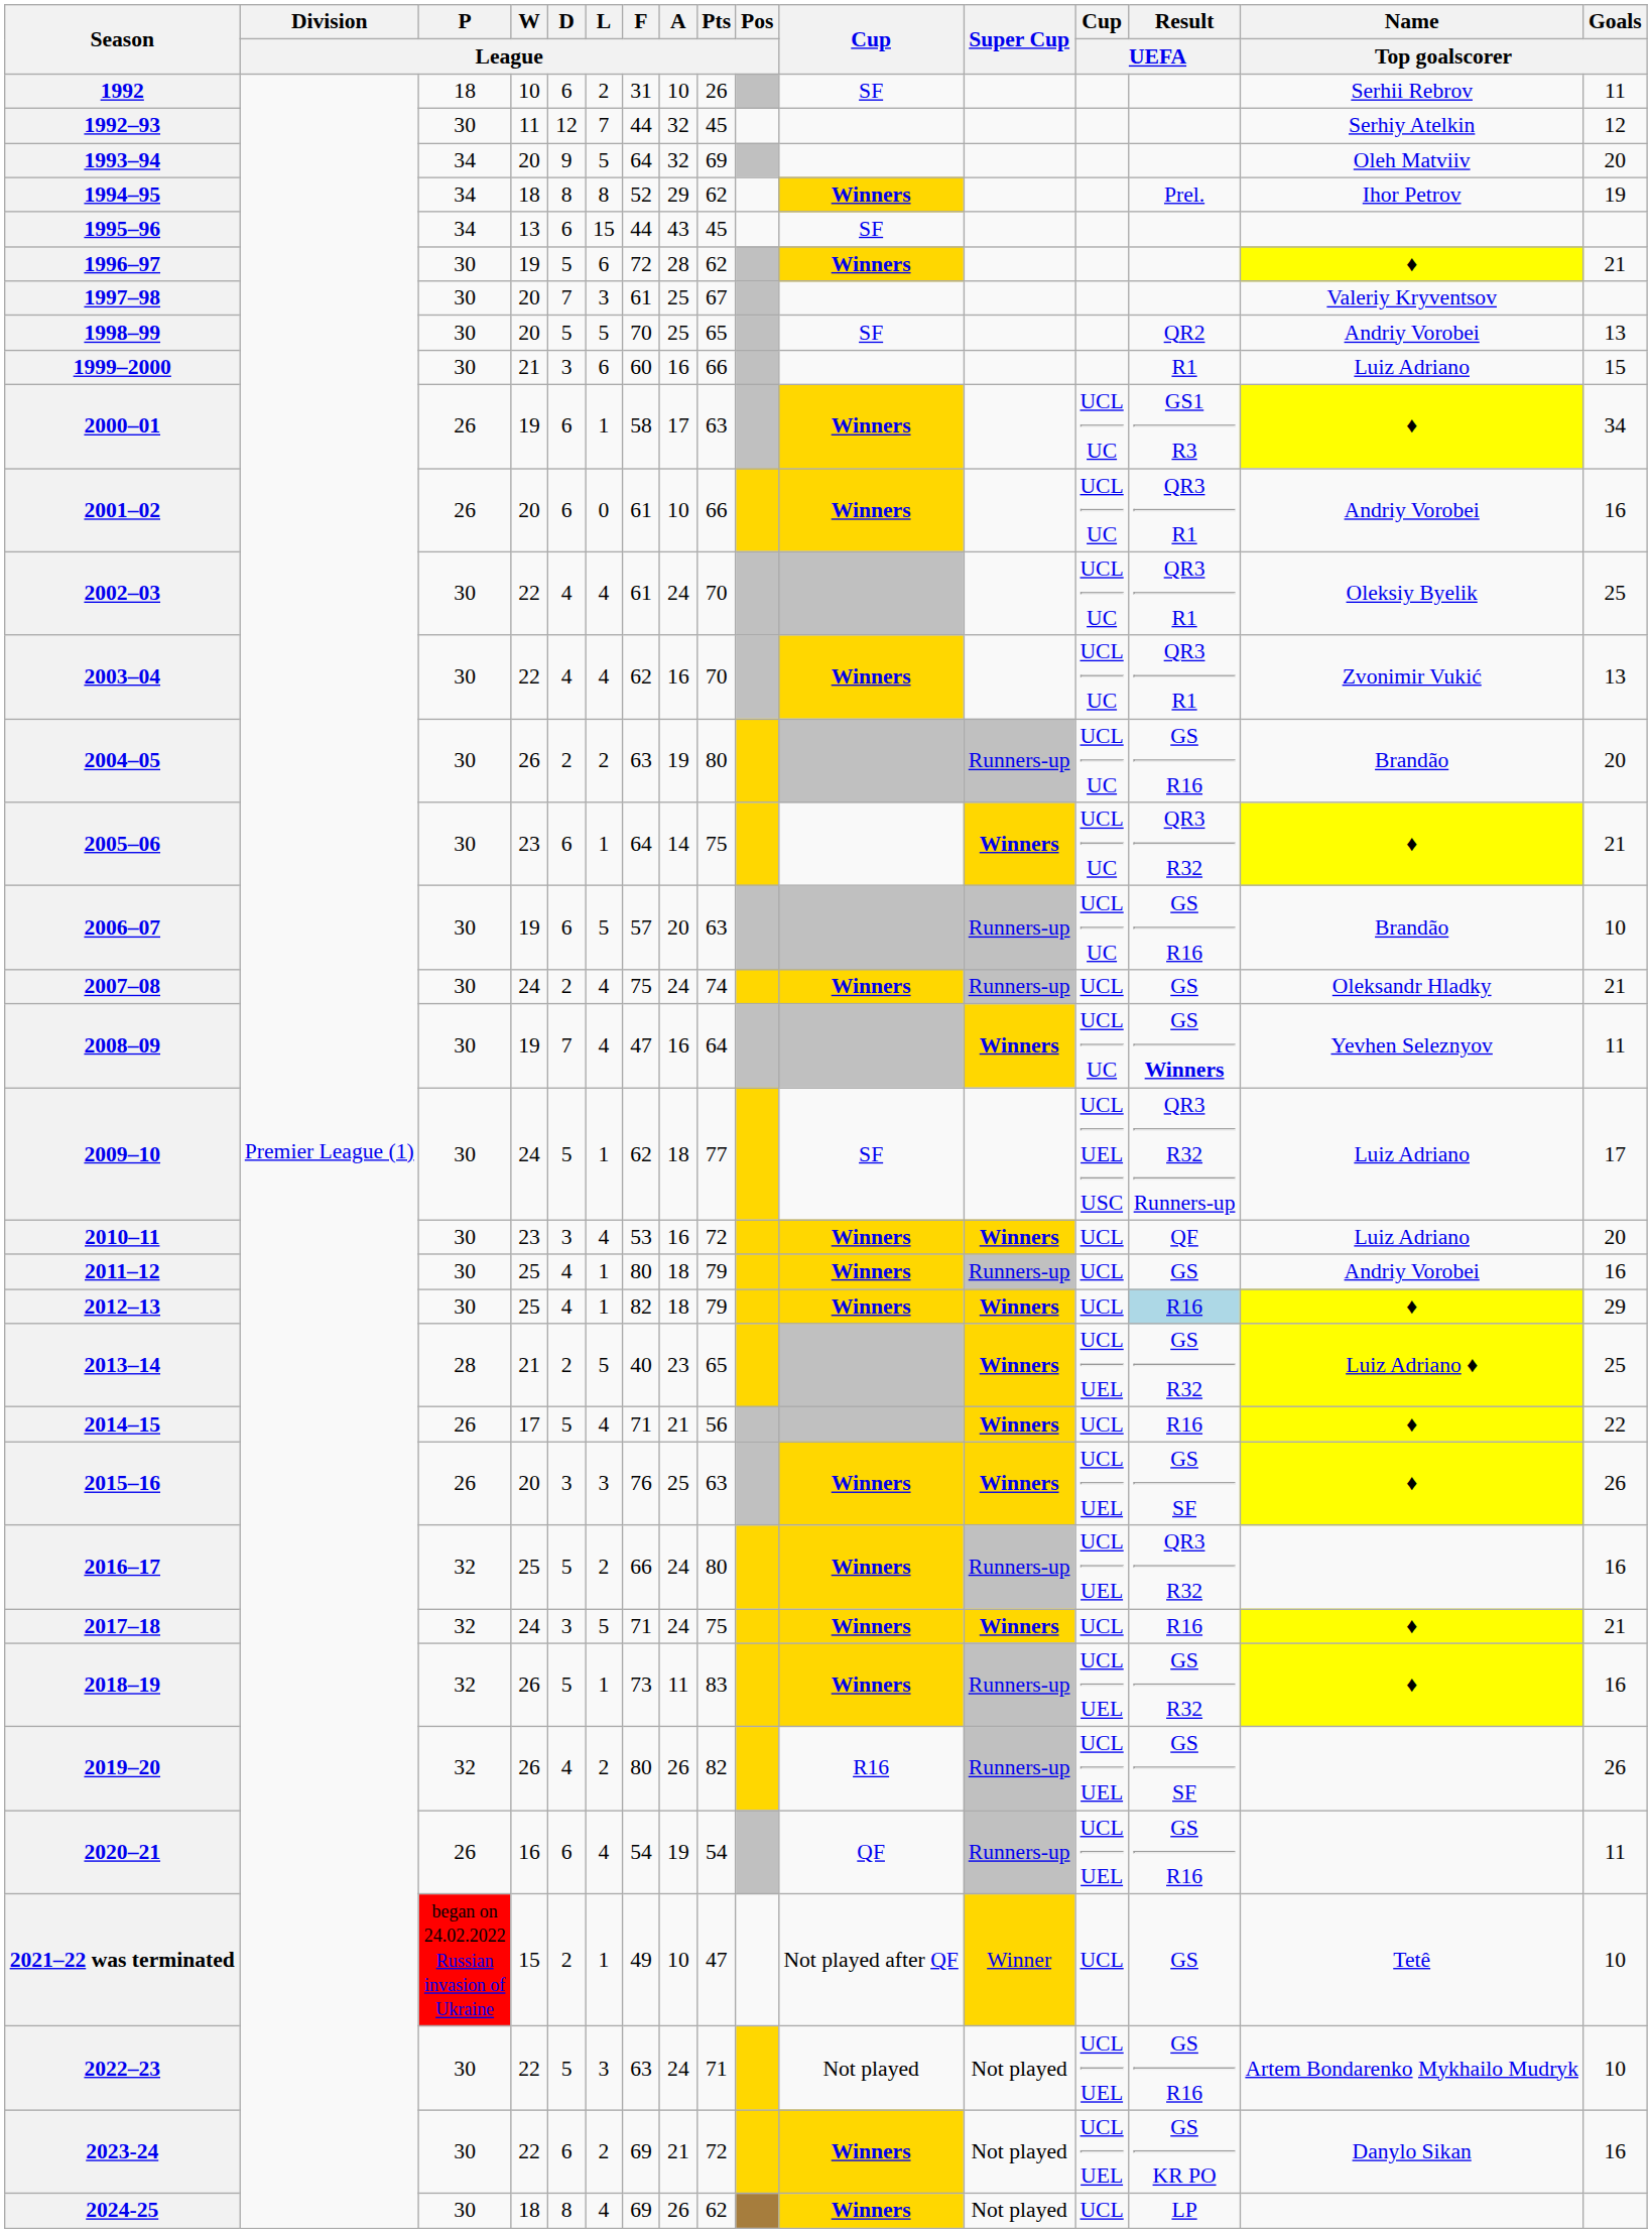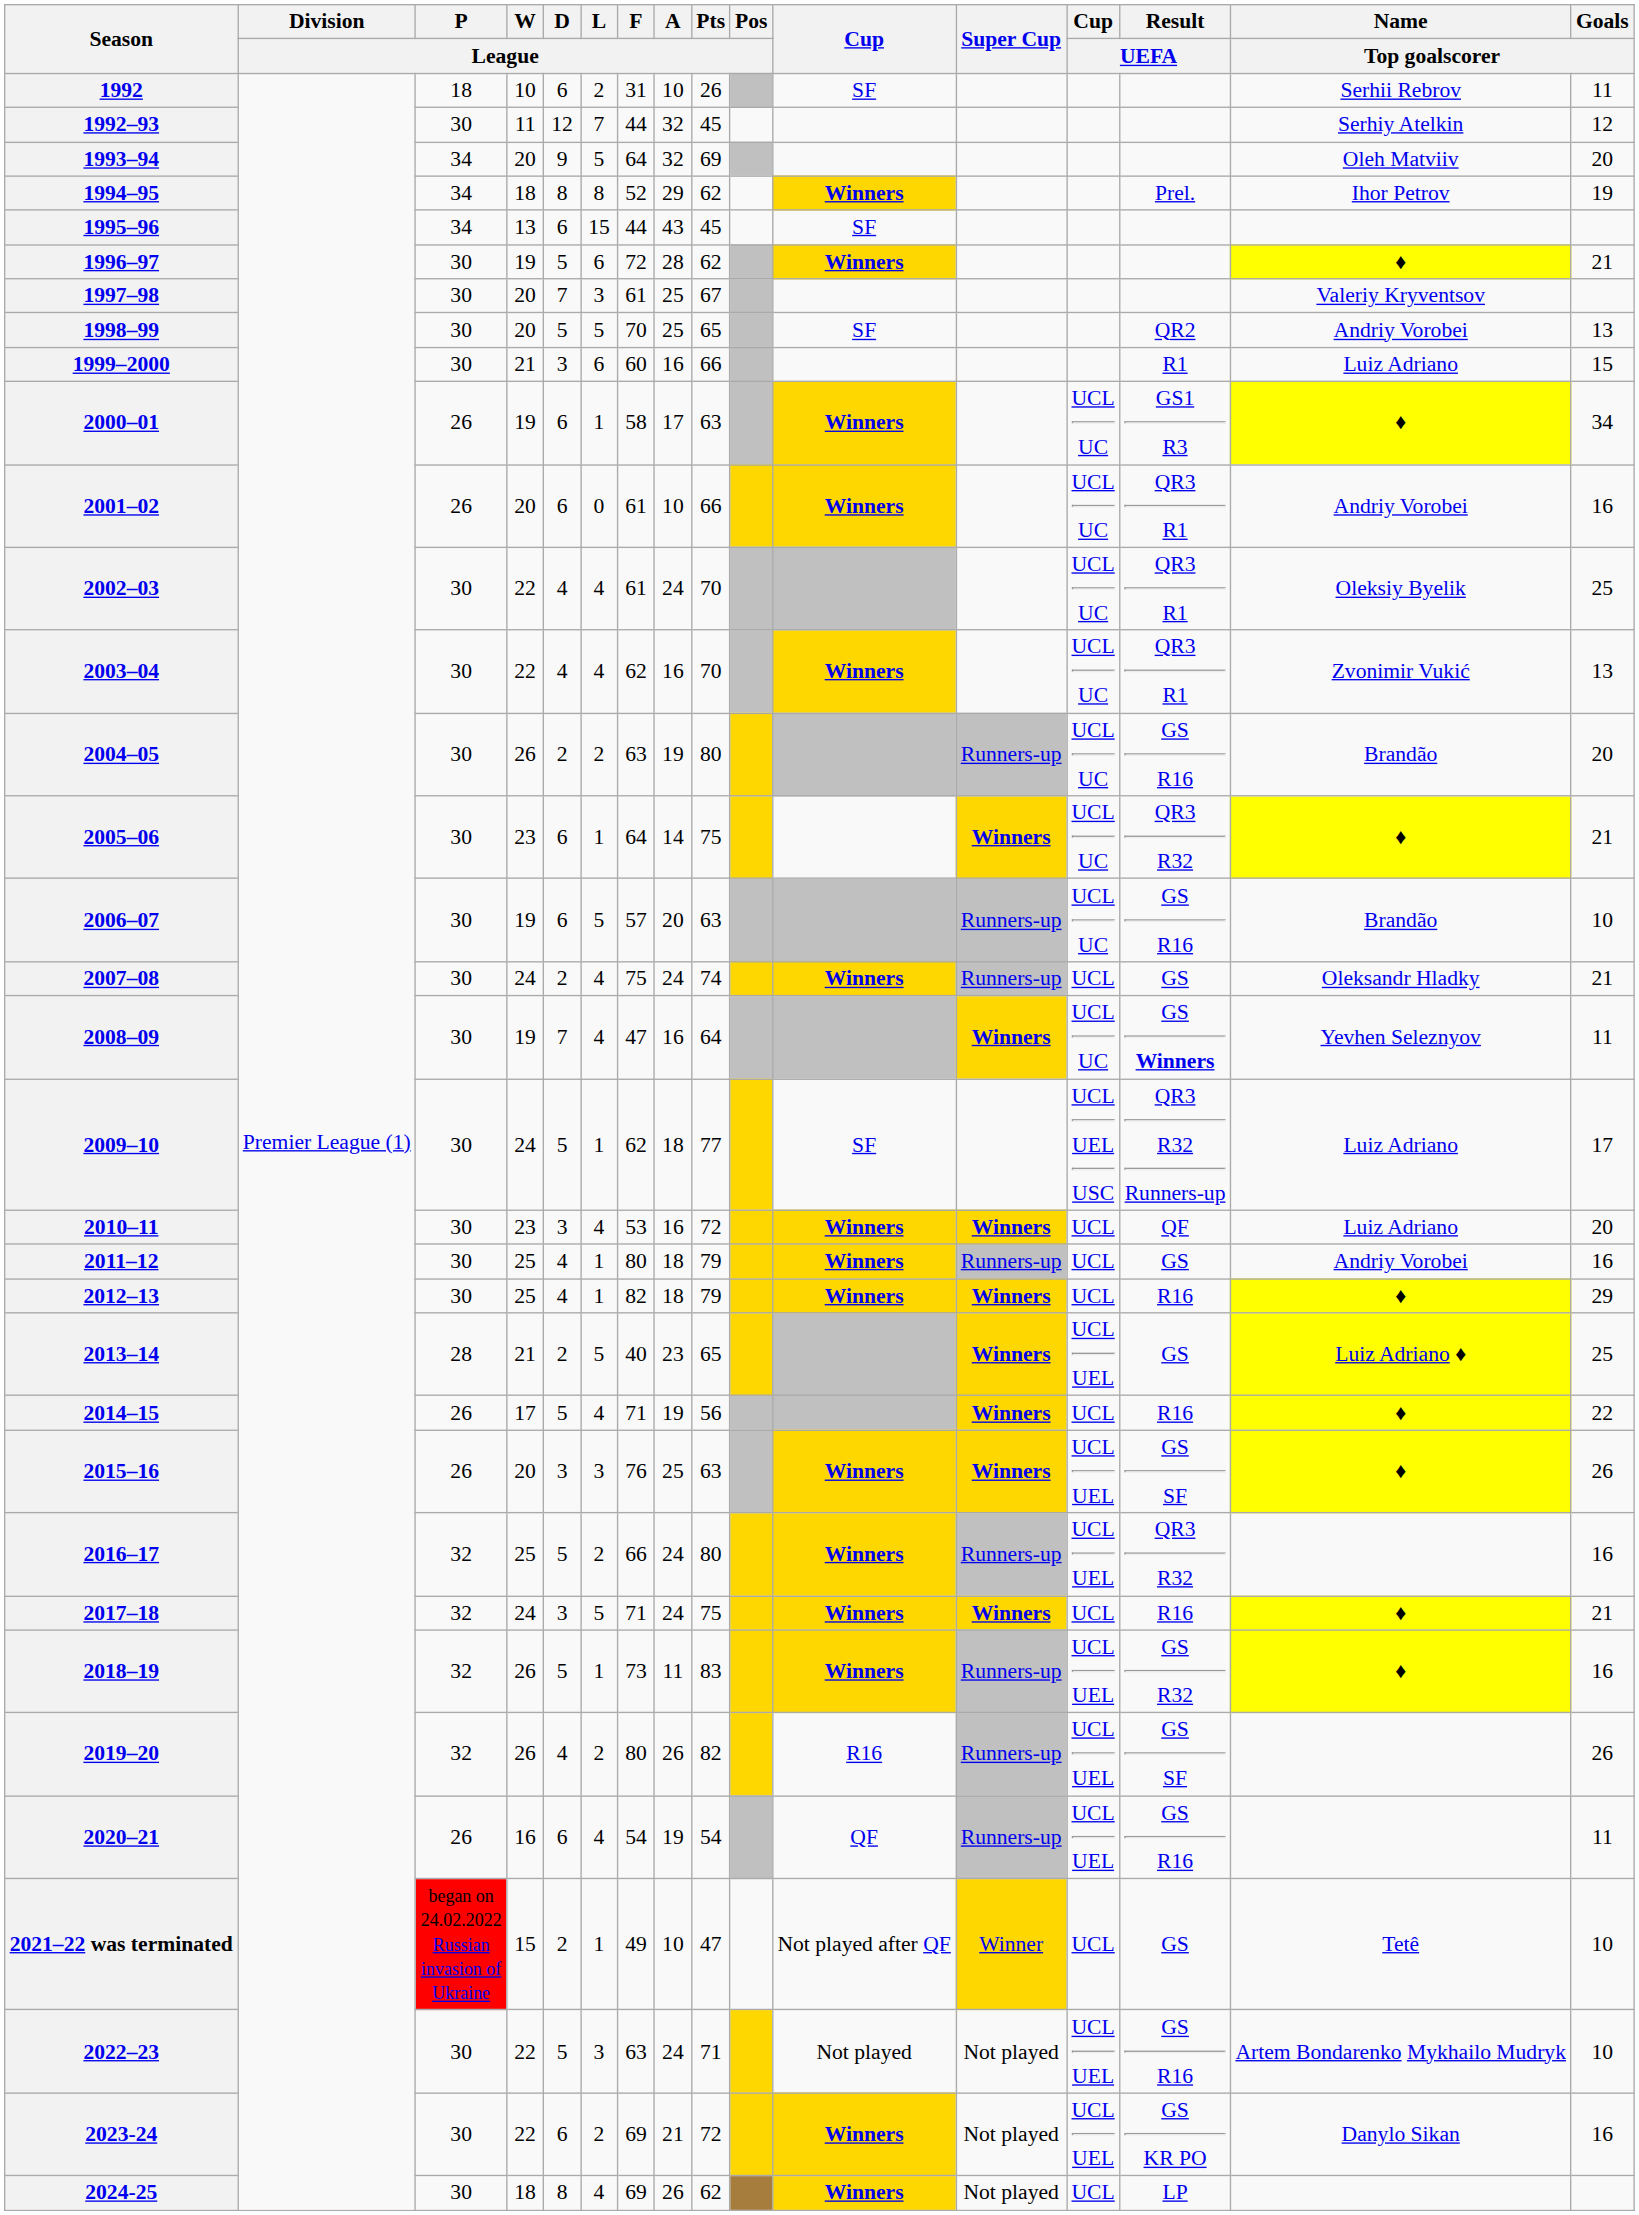2012–13 | Result / UEFA: lightblue background -> no background
2013–14 | Result / UEFA: GS R32 -> GS
2014–15 | A / League: 21 -> 19
